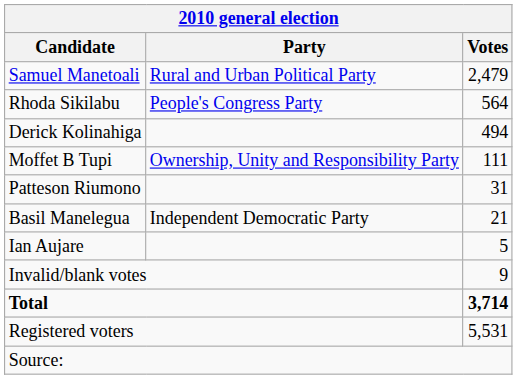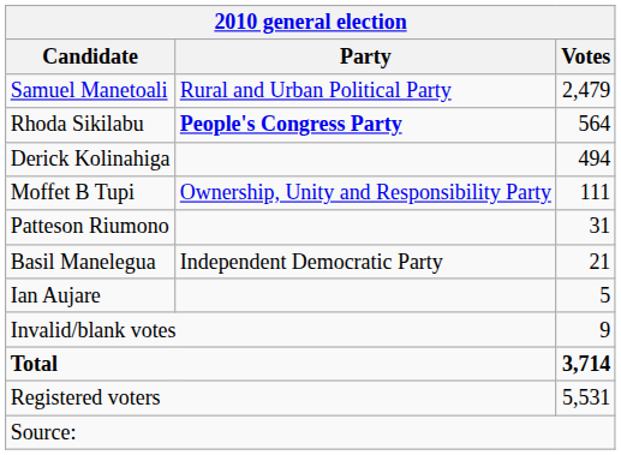Rhoda Sikilabu | Party: normal -> bold
